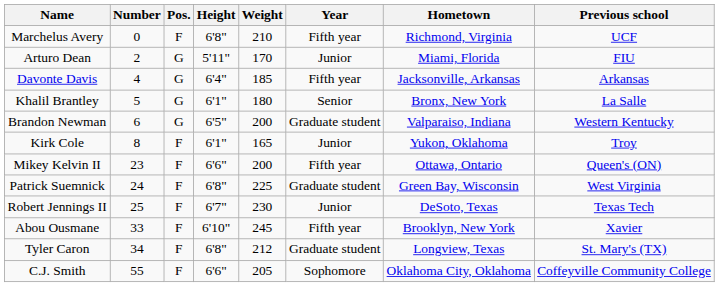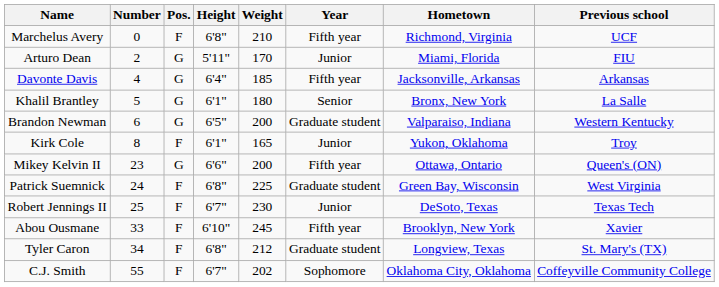Mikey Kelvin II | Pos.: F -> G
C.J. Smith | Height: 6'6" -> 6'7"
C.J. Smith | Weight: 205 -> 202
